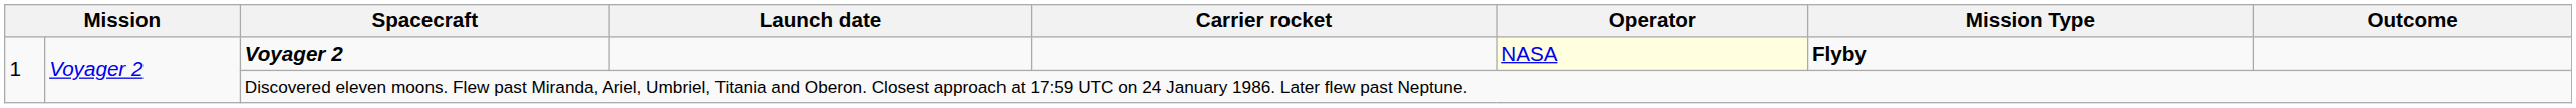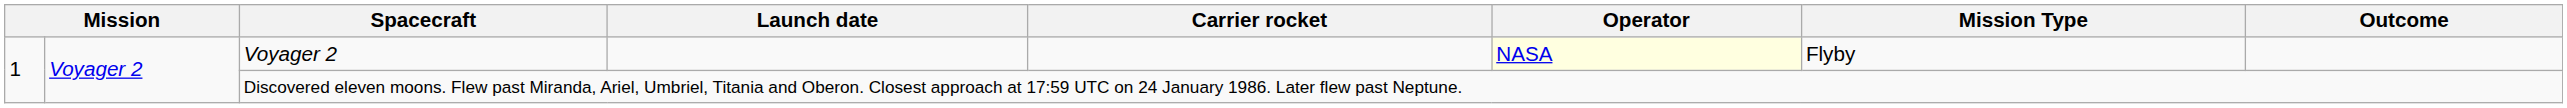row 2 | Spacecraft: bold -> normal
row 2 | Mission Type: bold -> normal
